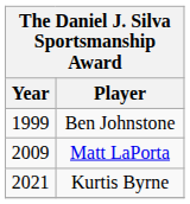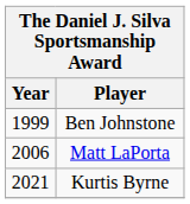Matt LaPorta | Year: 2009 -> 2006
